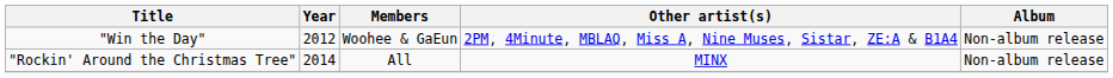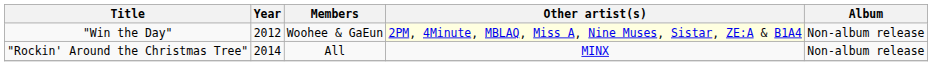"Win the Day" | Other artist(s): no background -> lightyellow background
